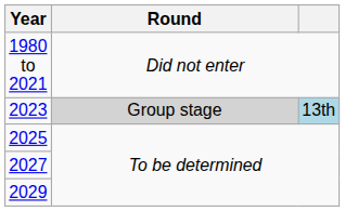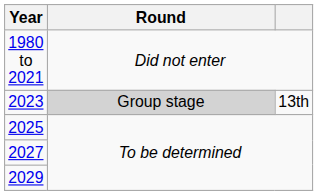2023 | column 3: lightblue background -> no background
